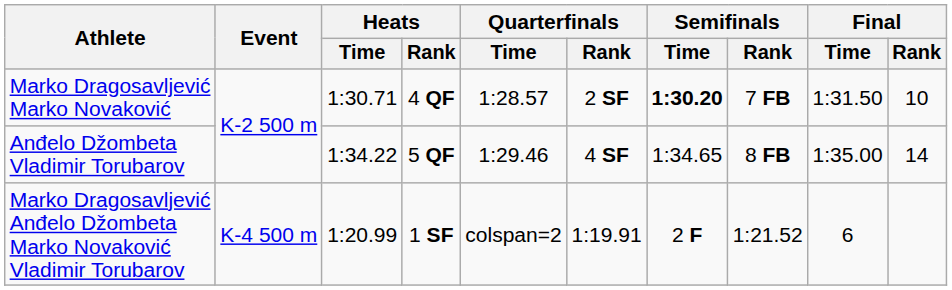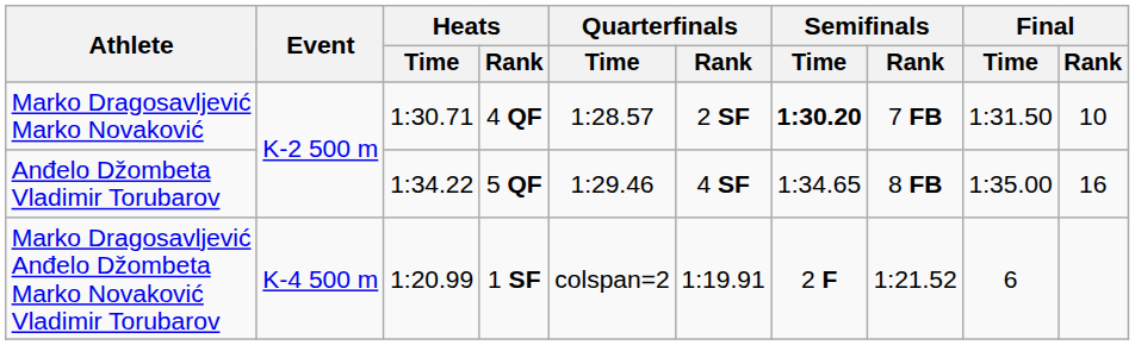Anđelo Džombeta Vladimir Torubarov | Final / Rank: 14 -> 16
